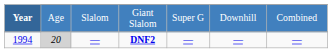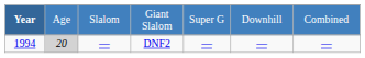1994 | column 4: bold -> normal
